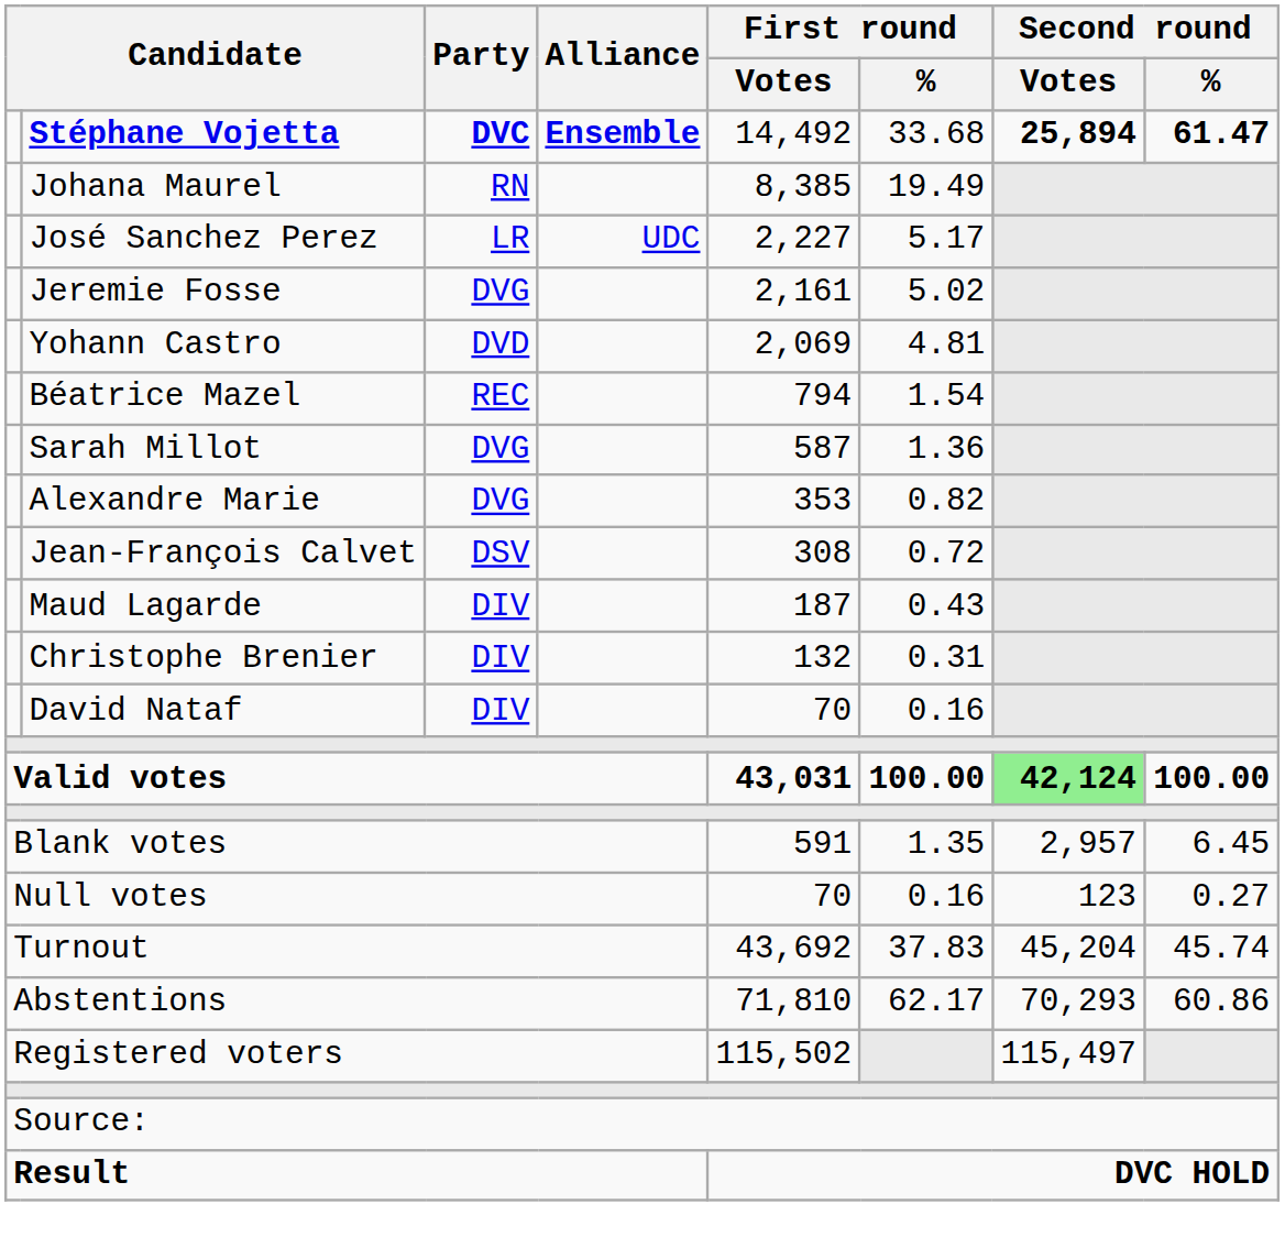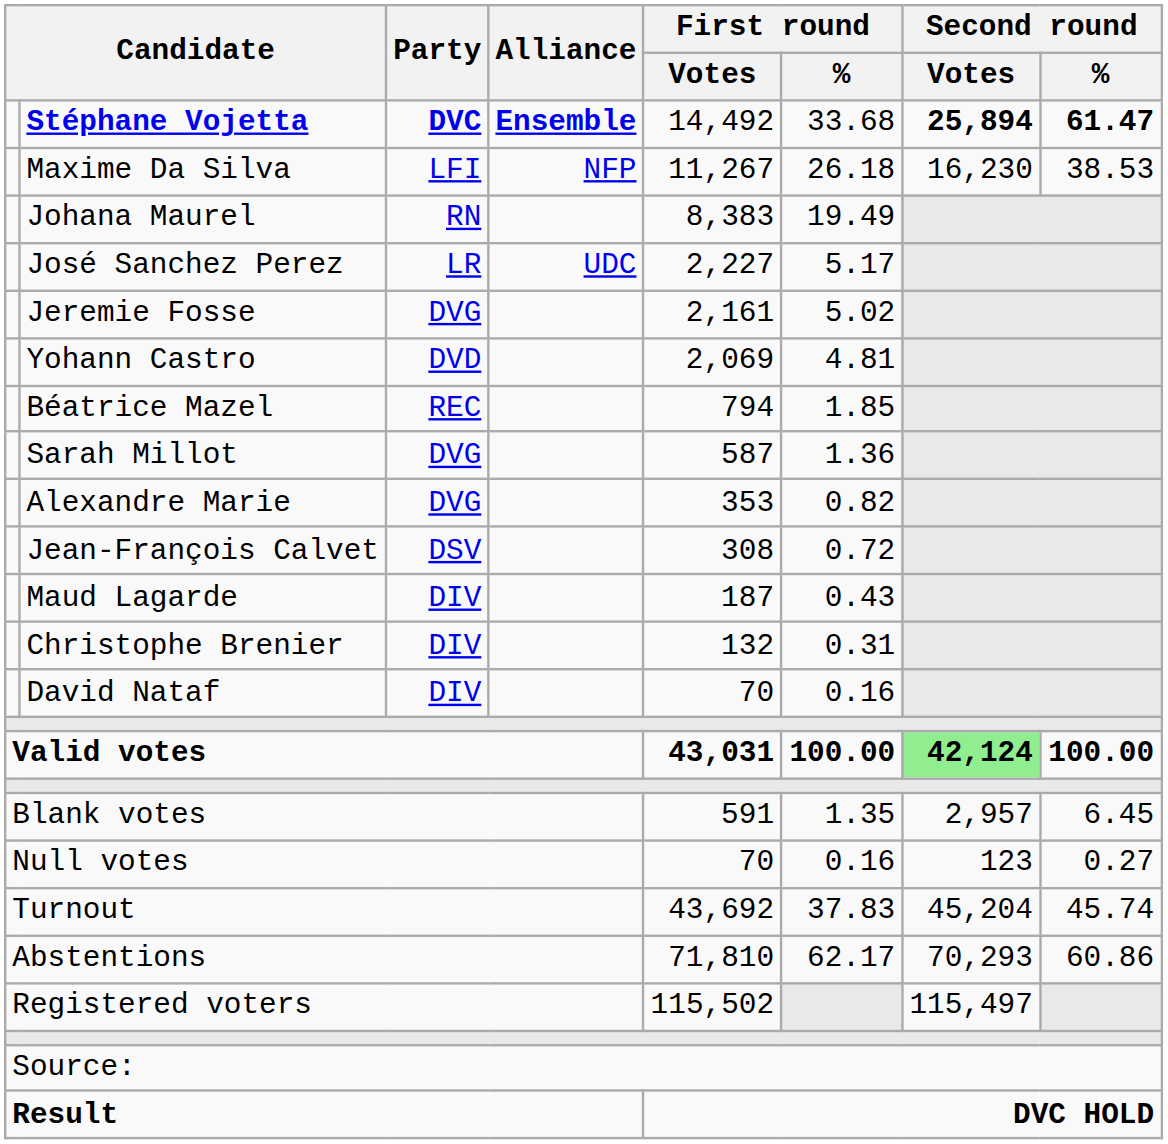+ row: Maxime Da Silva | LFI | NFP | 11,267 | 26.18 | 16,230 | 38.53
Johana Maurel | First round / Votes: 8,385 -> 8,383
Béatrice Mazel | First round / %: 1.54 -> 1.85
